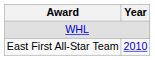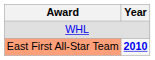East First All-Star Team | Award: no background -> lightsalmon background
East First All-Star Team | Year: normal -> bold
